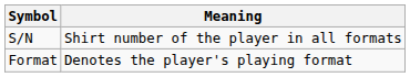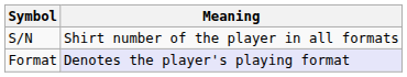Format | Meaning: no background -> lavender background
